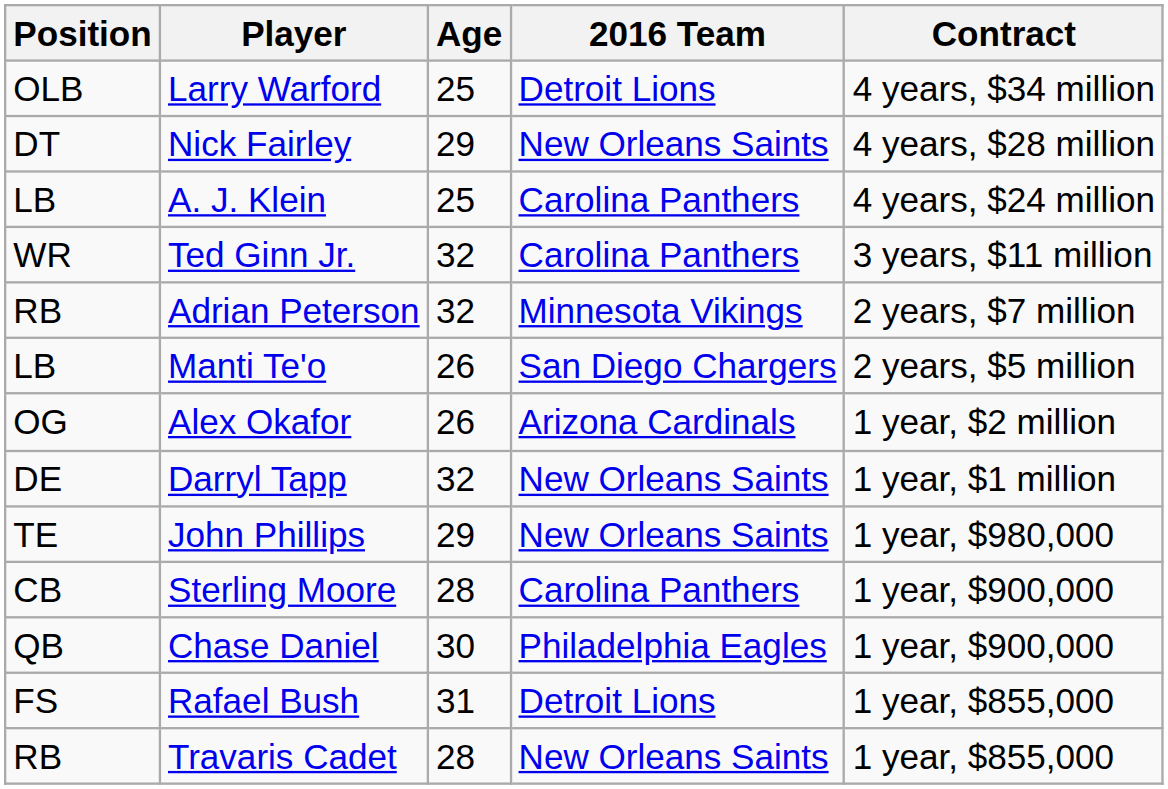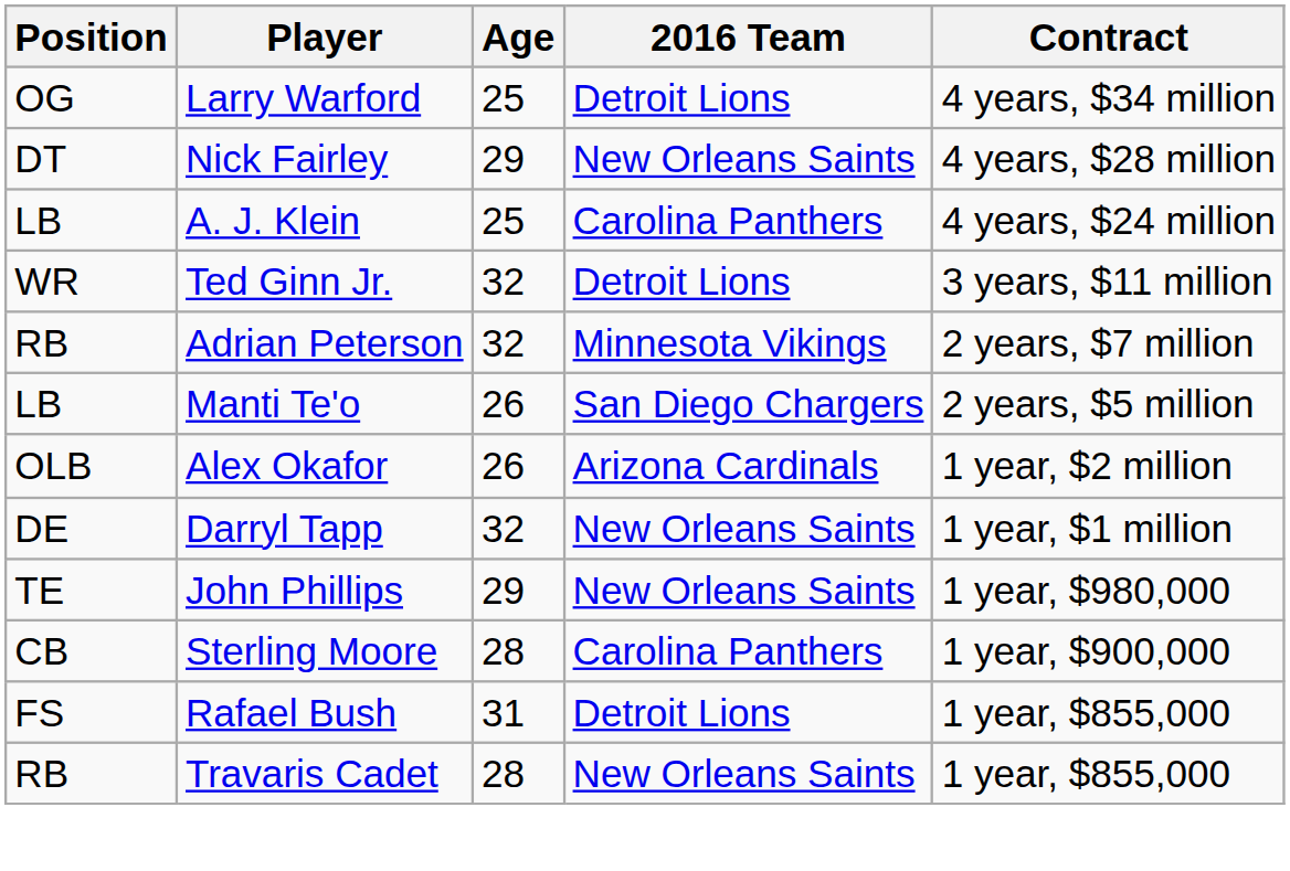Larry Warford | Position: OLB -> OG
Ted Ginn Jr. | 2016 Team: Carolina Panthers -> Detroit Lions
Alex Okafor | Position: OG -> OLB
- row: QB | Chase Daniel | 30 | Philadelphia Eagles | 1 year, $900,000
